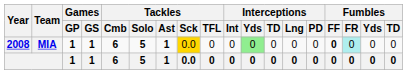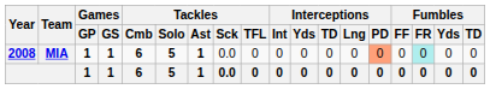MIA | Tackles / Sck: gold background -> no background
MIA | Interceptions / Yds: lightgreen background -> no background
MIA | Interceptions / PD: no background -> lightsalmon background
MIA | Fumbles / FF: bold -> normal
